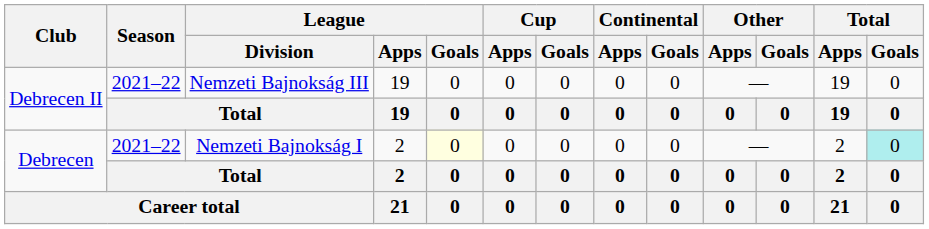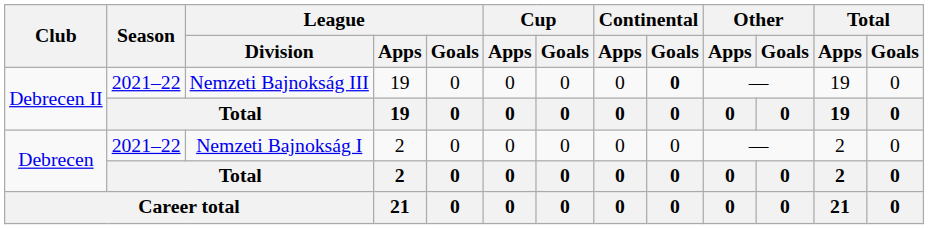Debrecen II / Nemzeti Bajnokság III | Continental / Goals: normal -> bold
Debrecen / Nemzeti Bajnokság I | League / Goals: lightyellow background -> no background
Debrecen / Nemzeti Bajnokság I | Total / Goals: paleturquoise background -> no background
